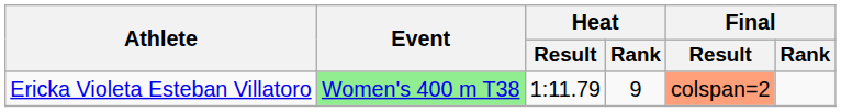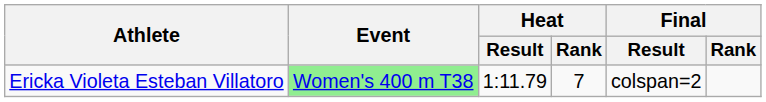Ericka Violeta Esteban Villatoro | Heat / Rank: 9 -> 7
Ericka Violeta Esteban Villatoro | Final / Result: lightsalmon background -> no background
